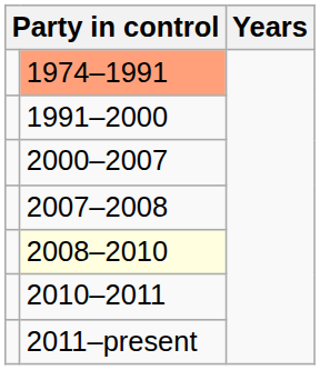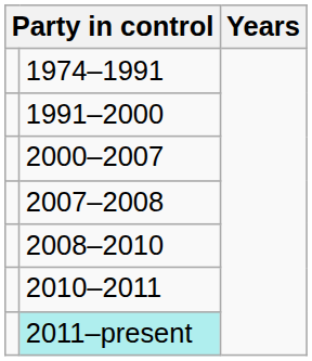1974–1991 | column 2: lightsalmon background -> no background
2008–2010 | column 2: lightyellow background -> no background
2011–present | column 2: no background -> paleturquoise background
